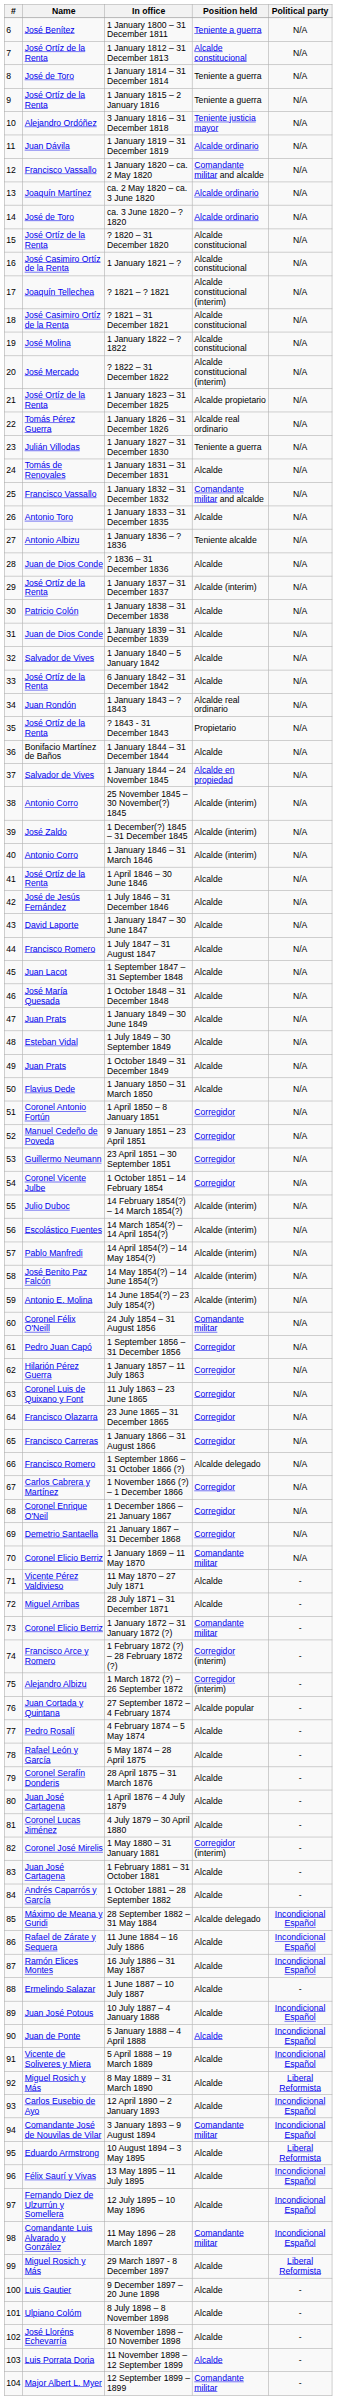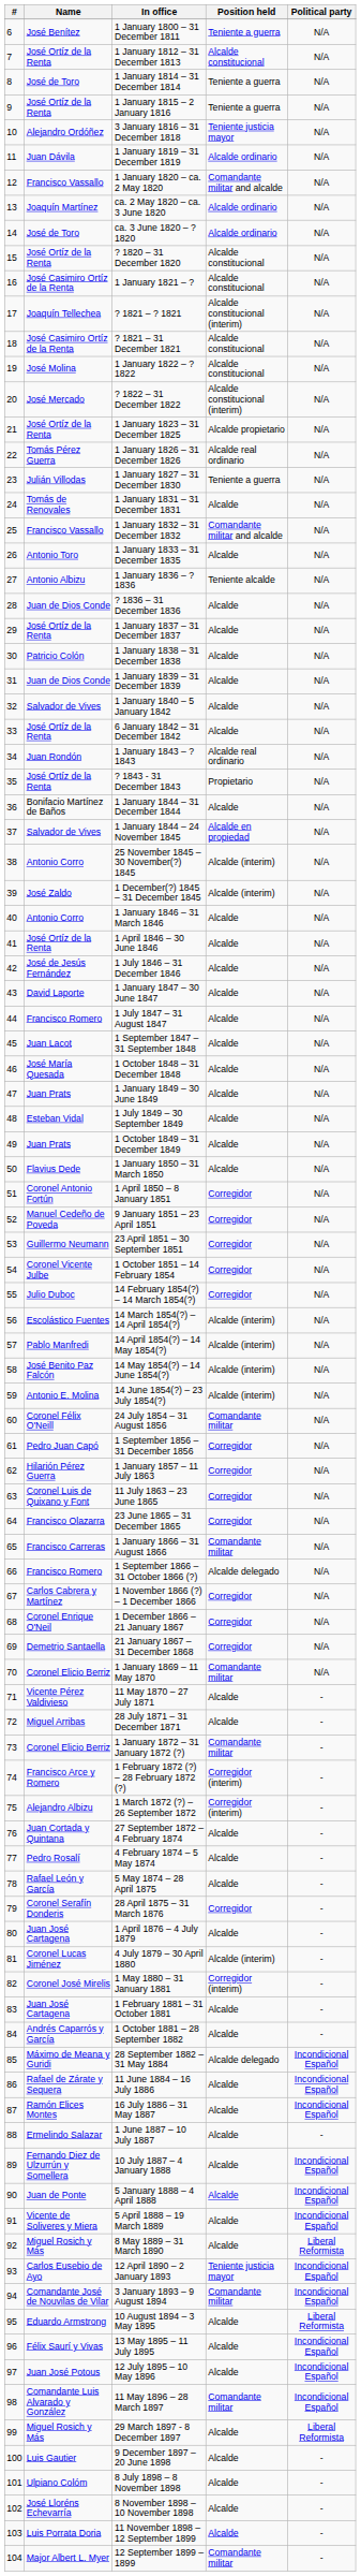1 January 1837 – 31 December 1837 | Position held: Alcalde (interim) -> Alcalde
1 January 1846 – 31 March 1846 | Position held: Alcalde (interim) -> Alcalde
14 February 1854(?) – 14 March 1854(?) | Position held: Alcalde (interim) -> Corregidor
1 January 1866 – 31 August 1866 | Position held: Corregidor -> Comandante militar
27 September 1872 – 4 February 1874 | Position held: Alcalde popular -> Alcalde
28 April 1875 – 31 March 1876 | Position held: Alcalde -> Corregidor
4 July 1879 – 30 April 1880 | Position held: Alcalde -> Alcalde (interim)
10 July 1887 – 4 January 1888 | Name: Juan José Potous -> Fernando Diez de Ulzurrún y Somellera
12 April 1890 – 2 January 1893 | Position held: Alcalde -> Teniente justicia mayor
12 July 1895 – 10 May 1896 | Name: Fernando Diez de Ulzurrún y Somellera -> Juan José Potous
